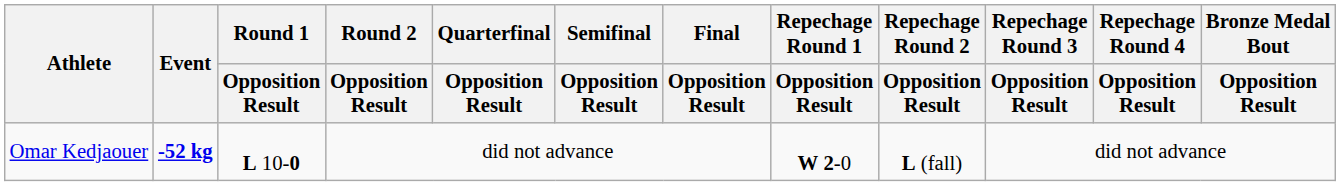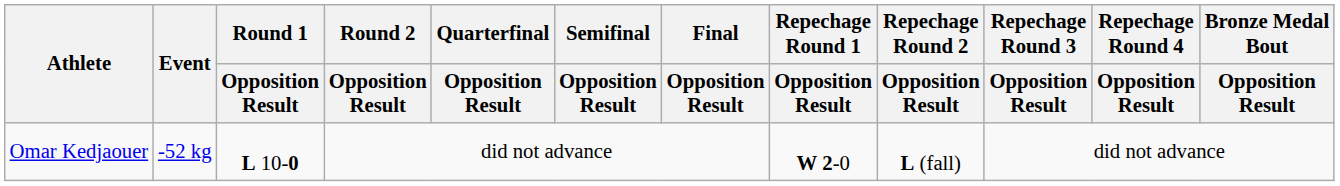Omar Kedjaouer | Event: bold -> normal
